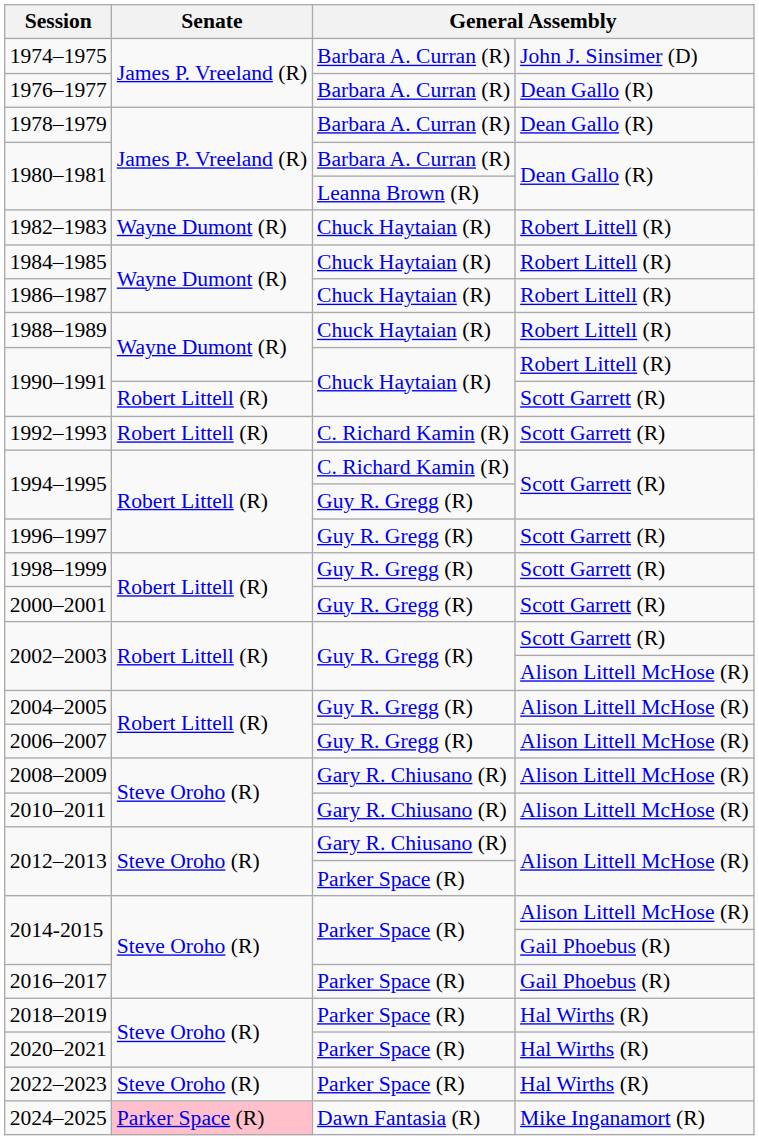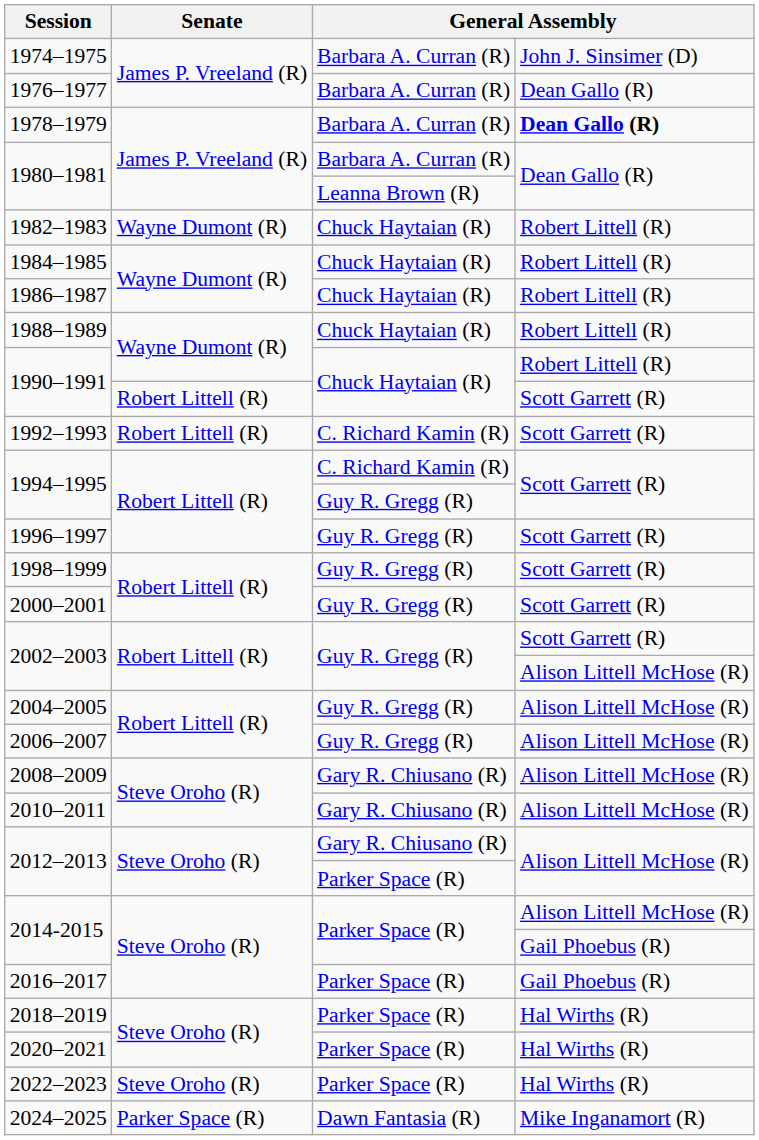1978–1979 | column 4: normal -> bold
2024–2025 | Senate: pink background -> no background
